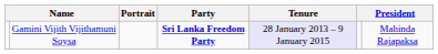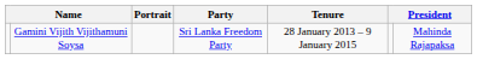Gamini Vijith Vijithamuni Soysa | Party: bold -> normal
Gamini Vijith Vijithamuni Soysa | Tenure: lavender background -> no background
